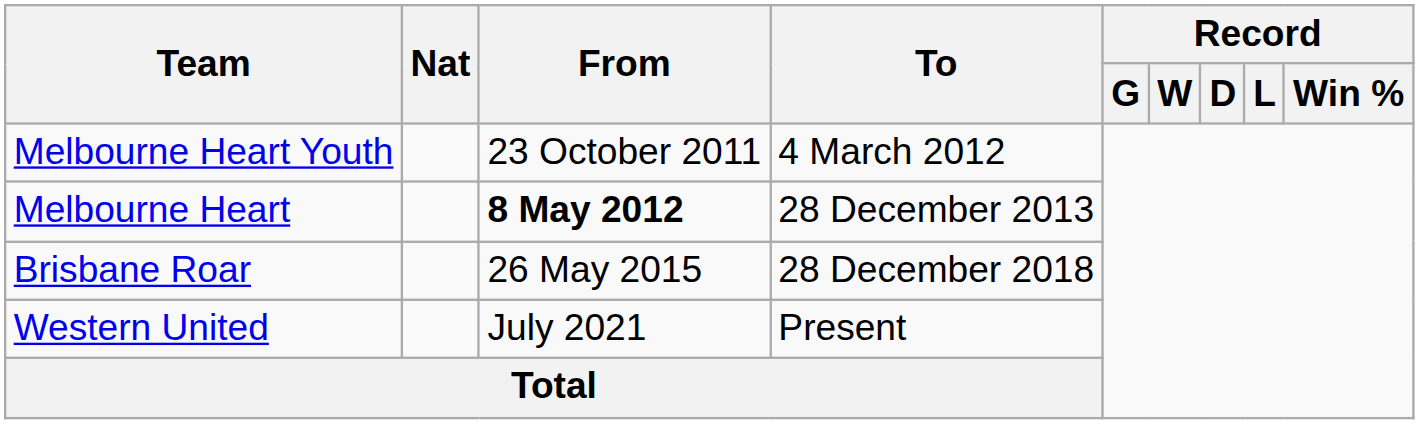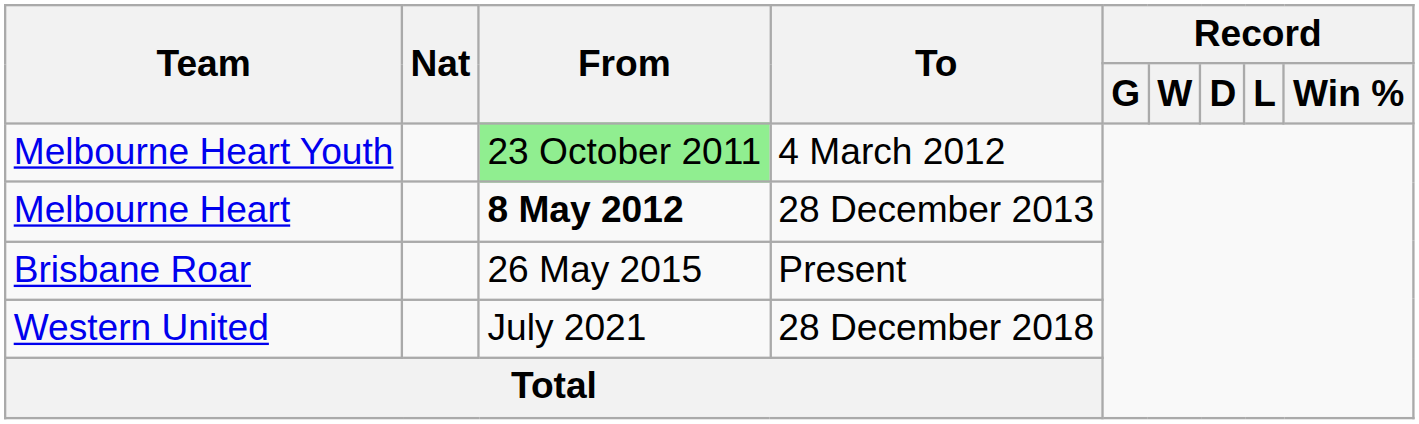Melbourne Heart Youth | From: no background -> lightgreen background
Brisbane Roar | To: 28 December 2018 -> Present
Western United | To: Present -> 28 December 2018
